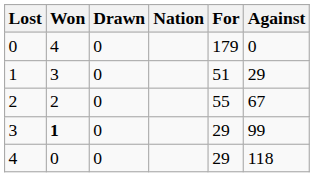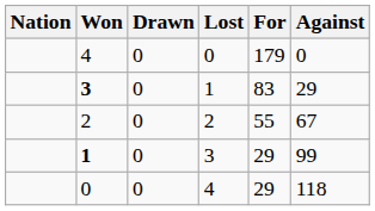columns swapped: Nation <-> Lost
row 3 | Won: normal -> bold
row 3 | For: 51 -> 83
